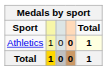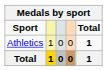Athletics | column 4: bold -> normal
Athletics | Total: lightyellow background -> no background
